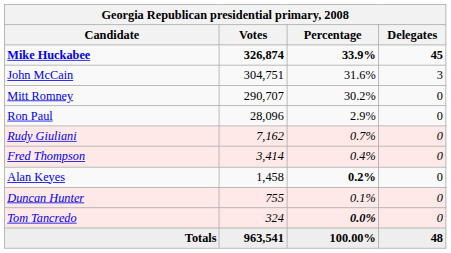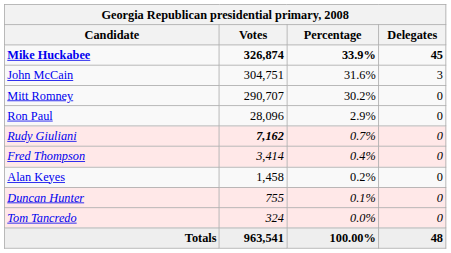Rudy Giuliani | Votes: normal -> bold
Alan Keyes | Percentage: bold -> normal
Tom Tancredo | Percentage: bold -> normal
